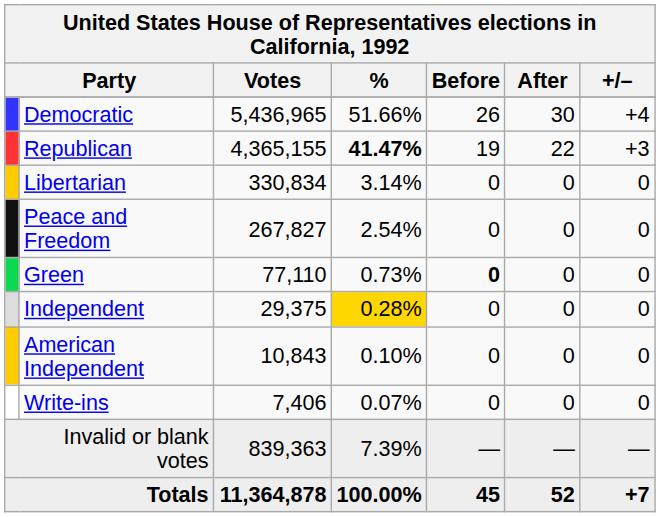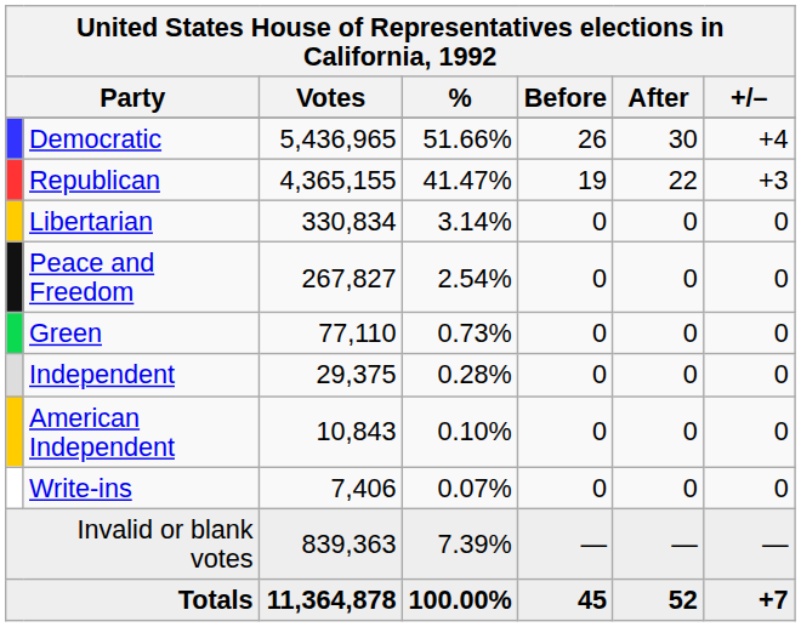Republican | %: bold -> normal
Green | Before: bold -> normal
Independent | %: gold background -> no background
